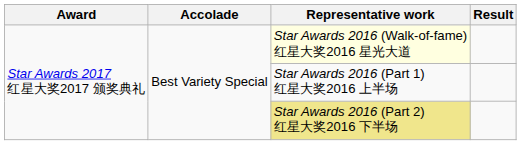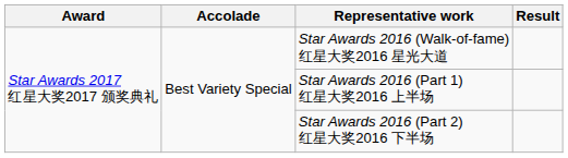Star Awards 2016 (Walk-of-fame) 红星大奖2016 星光大道 | Representative work: lightyellow background -> no background
Star Awards 2016 (Part 2) 红星大奖2016 下半场 | Representative work: khaki background -> no background
